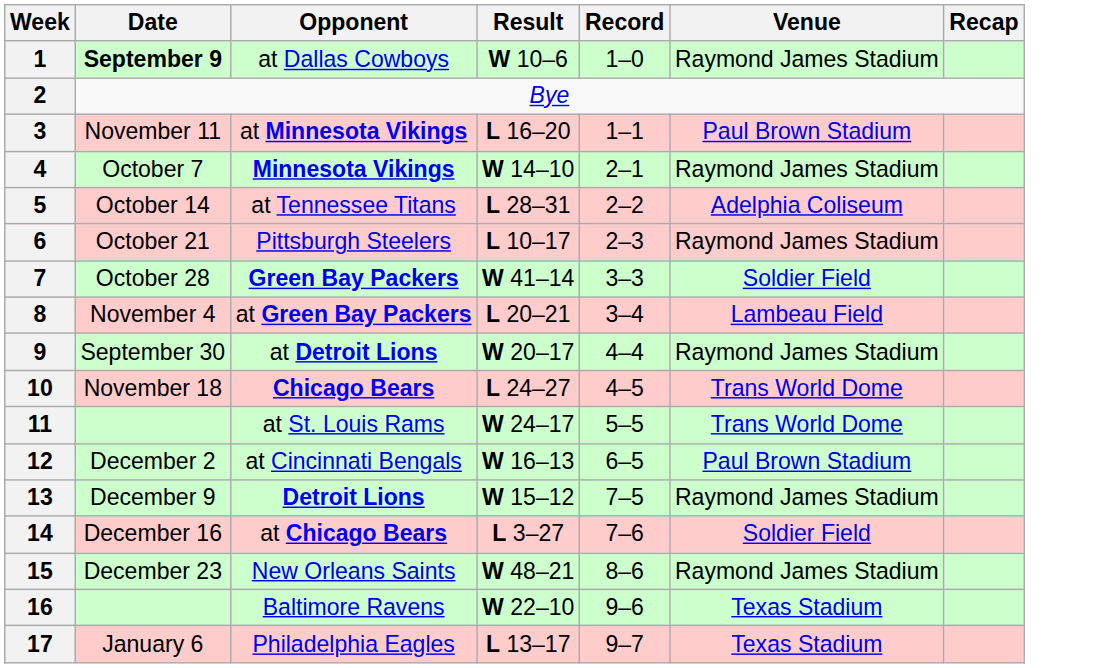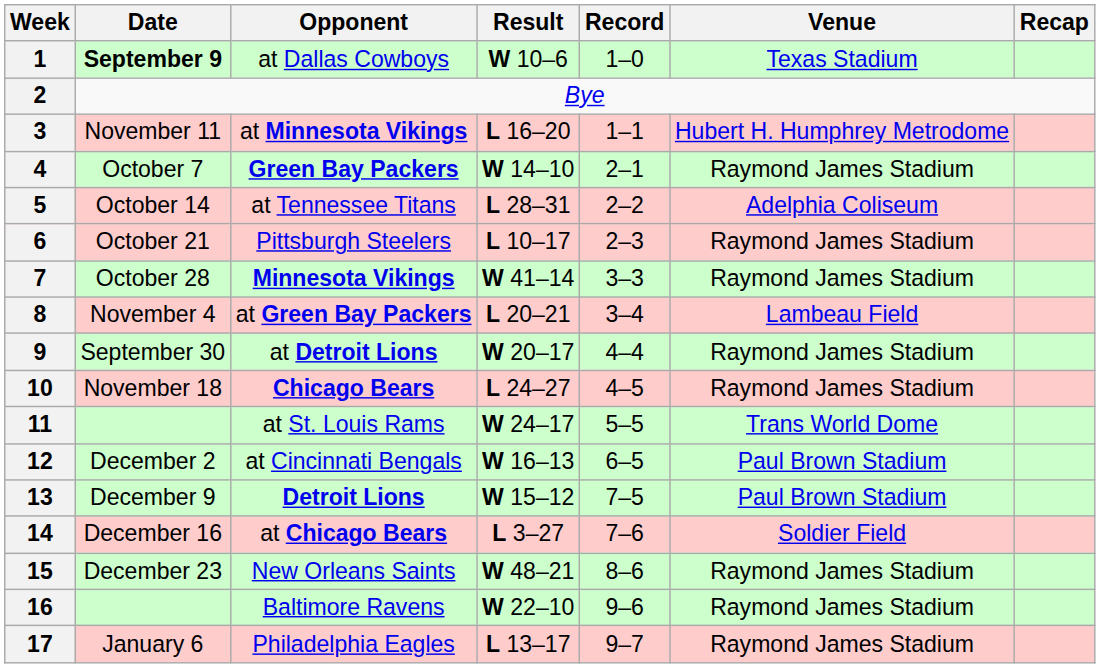1 | Venue: Raymond James Stadium -> Texas Stadium
3 | Venue: Paul Brown Stadium -> Hubert H. Humphrey Metrodome
4 | Opponent: Minnesota Vikings -> Green Bay Packers
7 | Opponent: Green Bay Packers -> Minnesota Vikings
7 | Venue: Soldier Field -> Raymond James Stadium
10 | Venue: Trans World Dome -> Raymond James Stadium
13 | Venue: Raymond James Stadium -> Paul Brown Stadium
16 | Venue: Texas Stadium -> Raymond James Stadium
17 | Venue: Texas Stadium -> Raymond James Stadium
